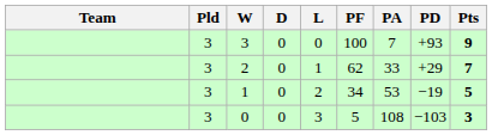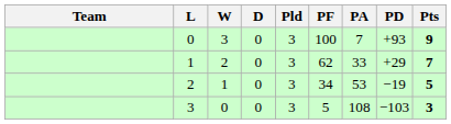columns swapped: Pld <-> L
